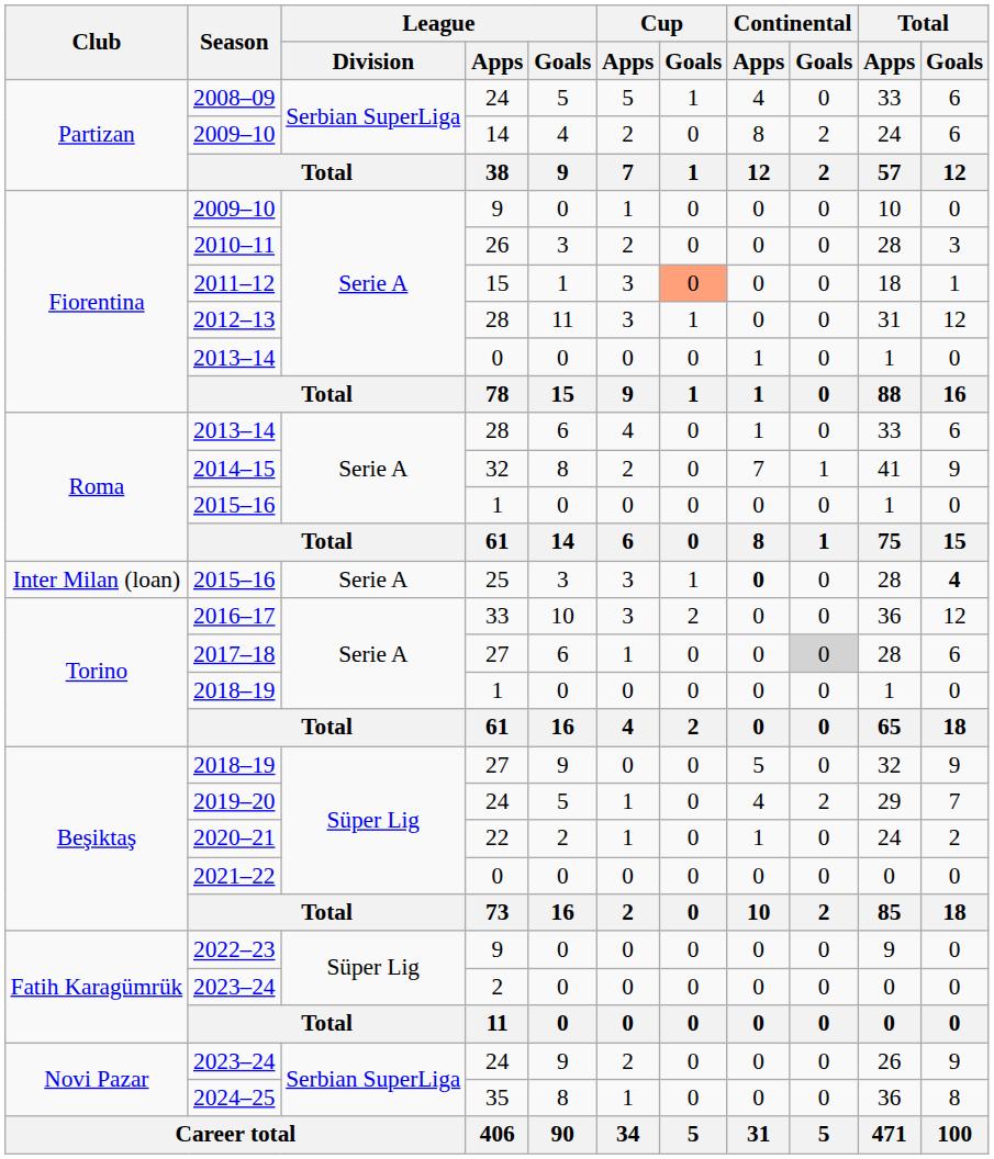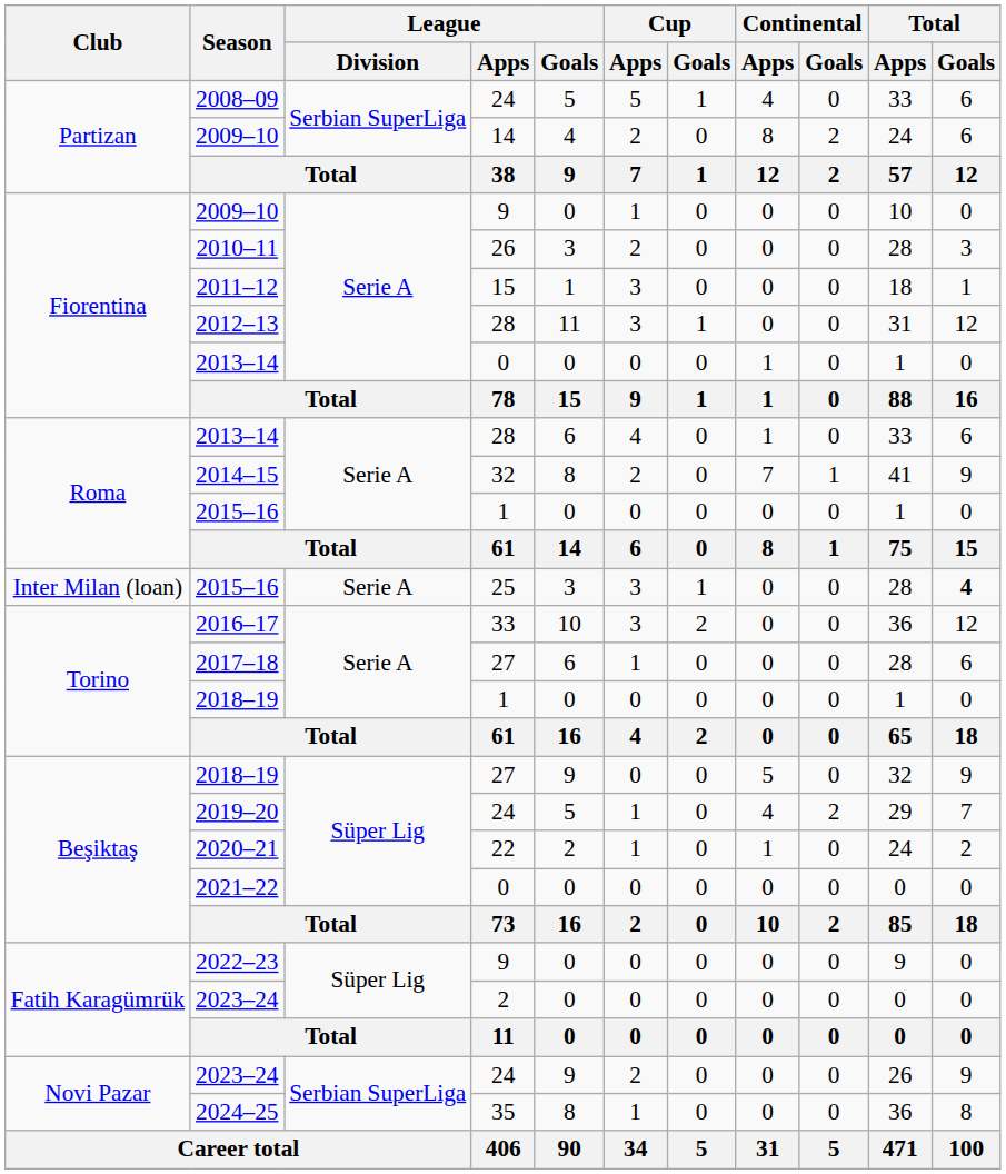2011–12 | Cup / Goals: lightsalmon background -> no background
2015–16 / 25 | Continental / Apps: bold -> normal
2017–18 | Continental / Goals: lightgrey background -> no background
